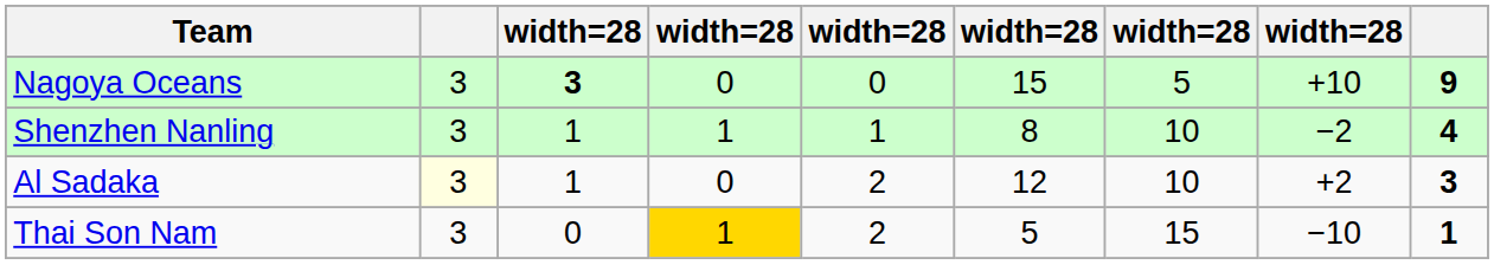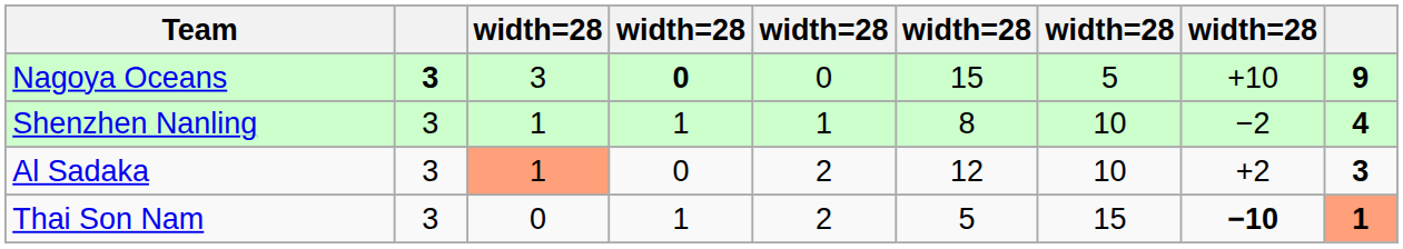Nagoya Oceans | column 2: normal -> bold
Nagoya Oceans | column 3: bold -> normal
Nagoya Oceans | column 4: normal -> bold
Al Sadaka | column 2: lightyellow background -> no background
Al Sadaka | column 3: no background -> lightsalmon background
Thai Son Nam | column 4: gold background -> no background
Thai Son Nam | column 8: normal -> bold
Thai Son Nam | column 9: no background -> lightsalmon background
